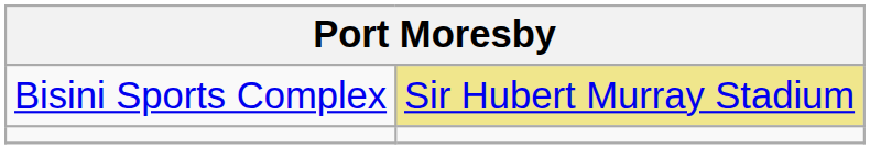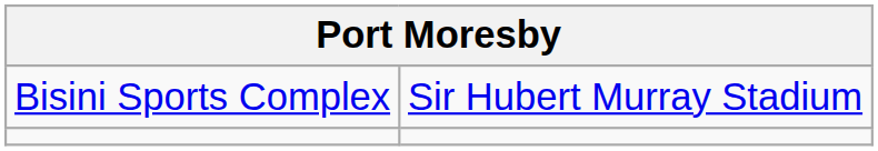Bisini Sports Complex | column 2: khaki background -> no background
